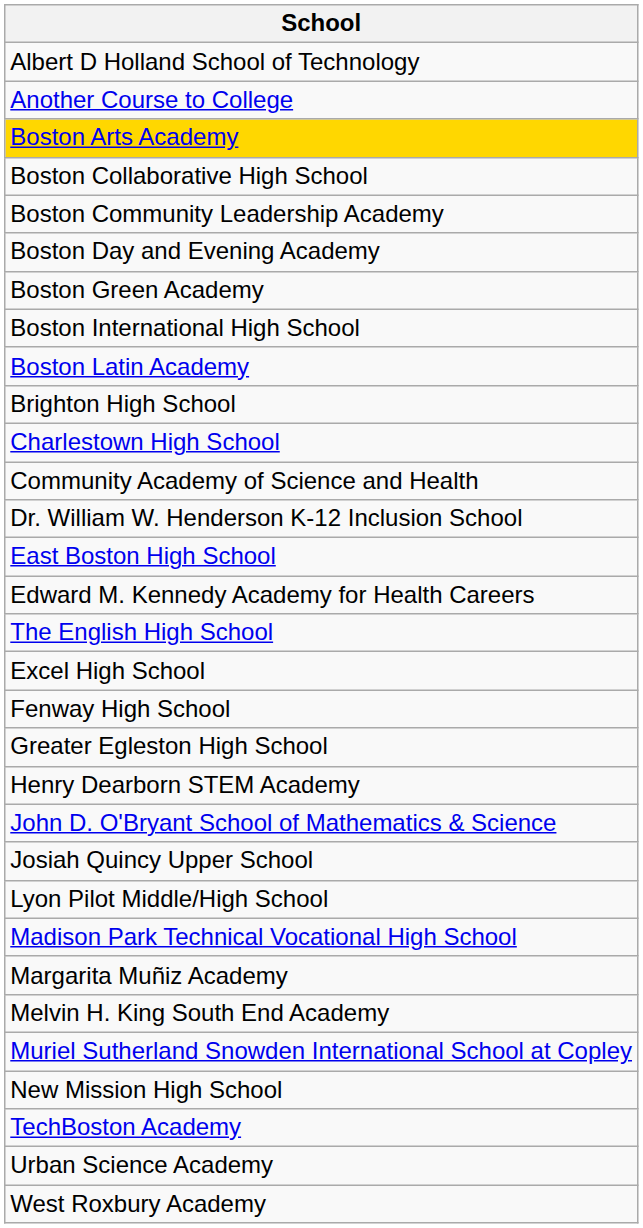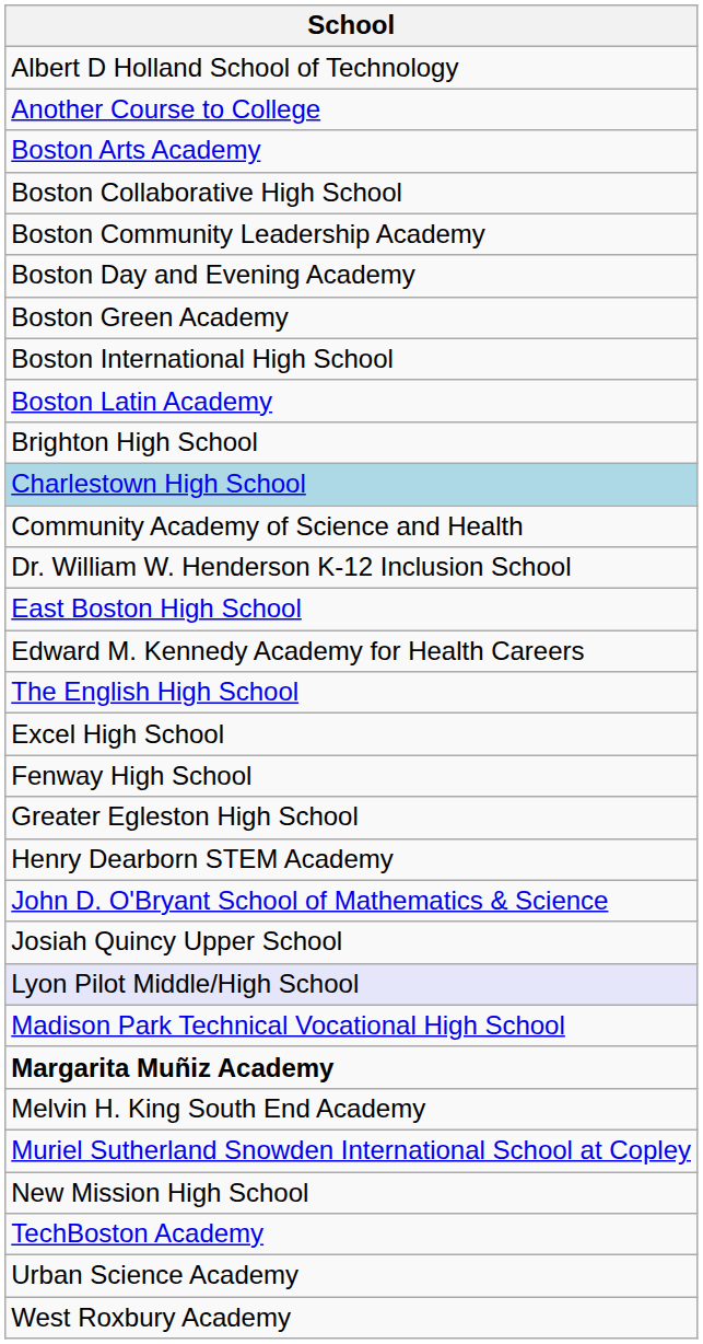row 4 | column 1: gold background -> no background
row 12 | column 1: no background -> lightblue background
row 24 | column 1: no background -> lavender background
row 26 | column 1: normal -> bold
